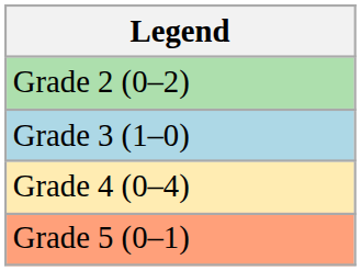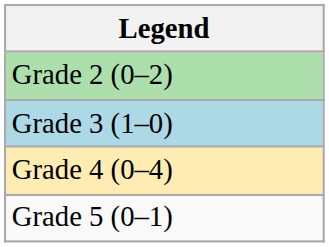row 5 | column 1: lightsalmon background -> no background
